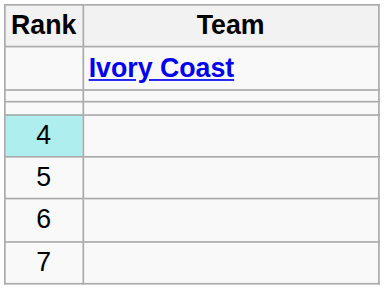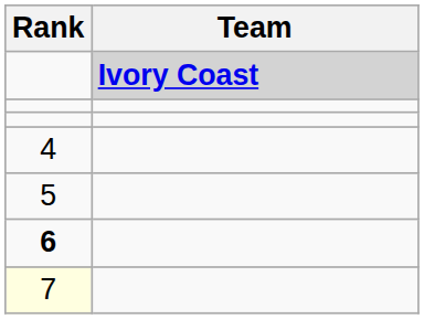row 2 | Team: no background -> lightgrey background
row 5 | Rank: paleturquoise background -> no background
row 7 | Rank: normal -> bold
row 8 | Rank: no background -> lightyellow background
